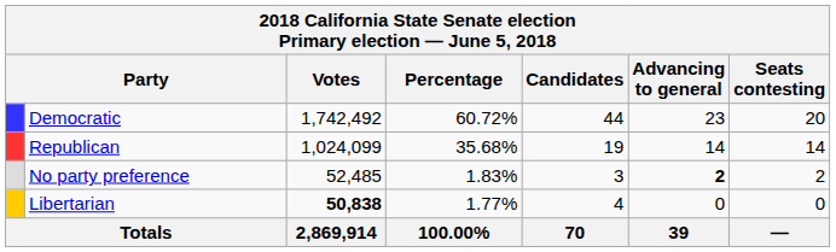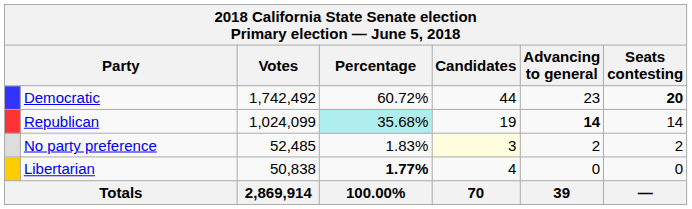Democratic | Seats contesting: normal -> bold
Republican | Percentage: no background -> paleturquoise background
Republican | Advancing to general: normal -> bold
No party preference | Candidates: no background -> lightyellow background
No party preference | Advancing to general: bold -> normal
Libertarian | Votes: bold -> normal
Libertarian | Percentage: normal -> bold
